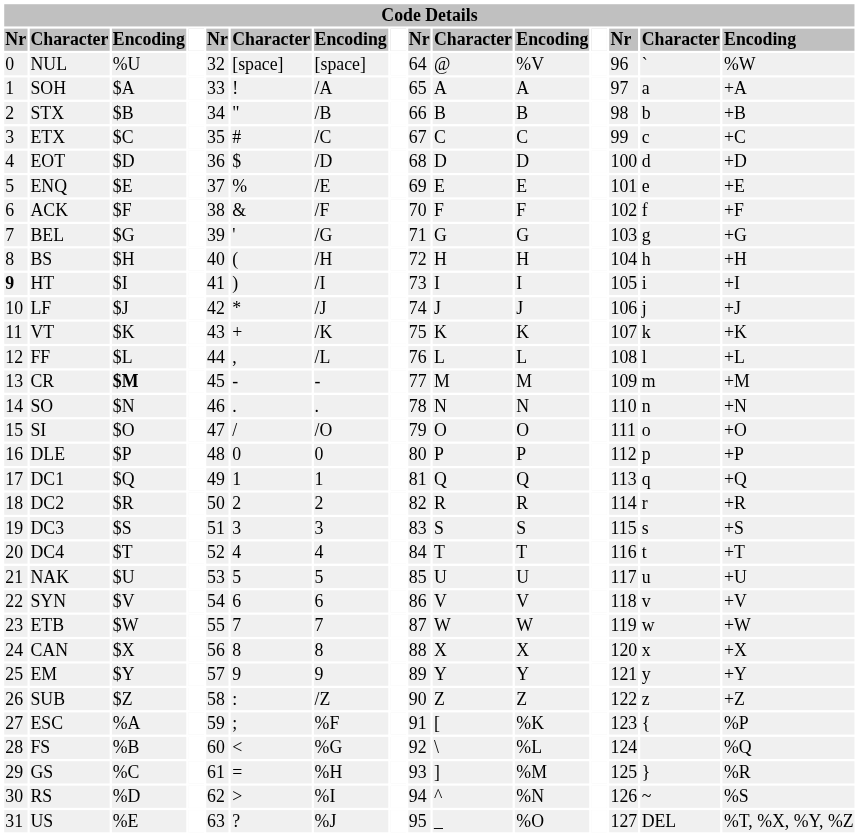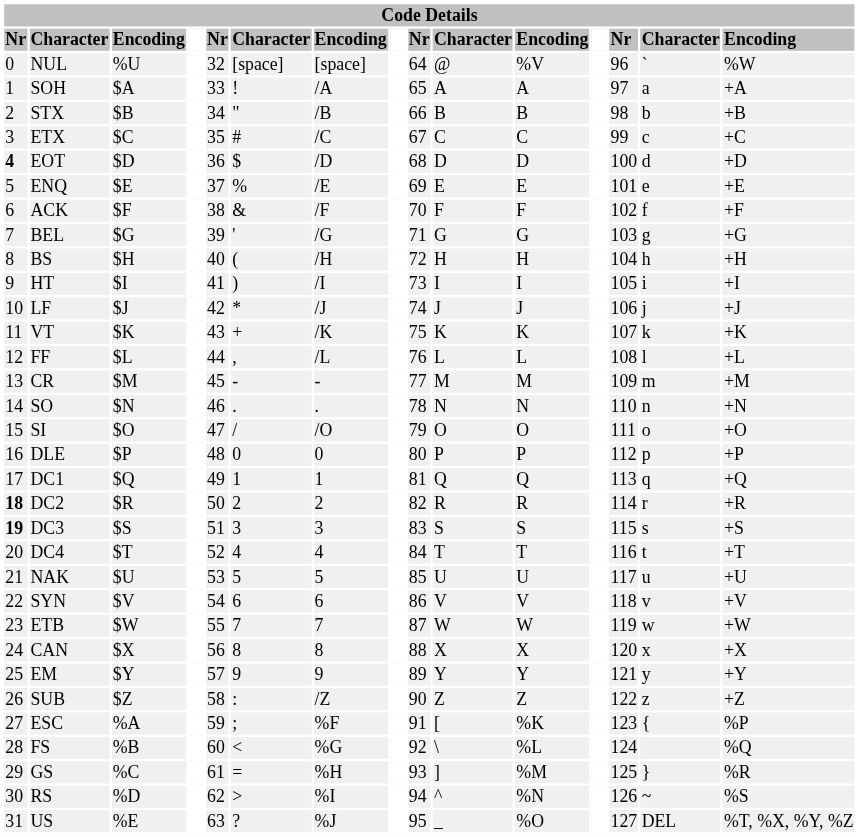EOT | column 1: normal -> bold
HT | column 1: bold -> normal
CR | column 3: bold -> normal
DC2 | column 1: normal -> bold
DC3 | column 1: normal -> bold
